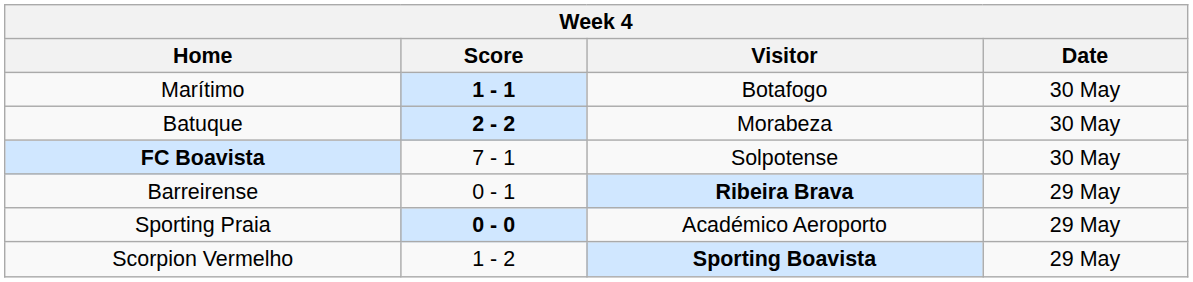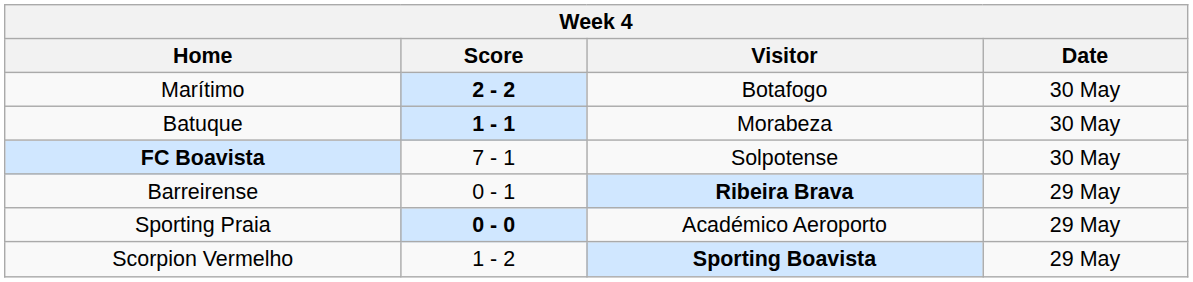Marítimo | Score: 1 - 1 -> 2 - 2
Batuque | Score: 2 - 2 -> 1 - 1
